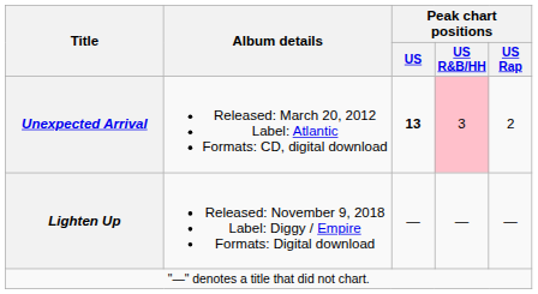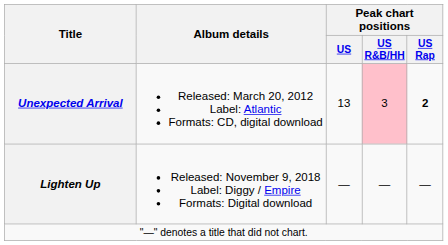Unexpected Arrival | Peak chart positions / US: bold -> normal
Unexpected Arrival | Peak chart positions / US Rap: normal -> bold
